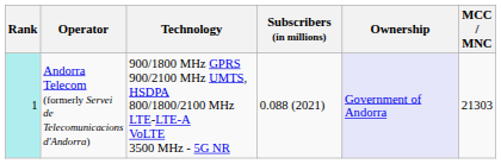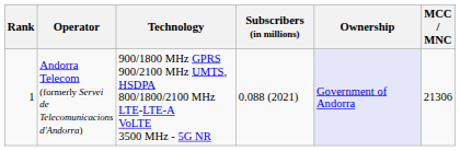row 2 | Rank: paleturquoise background -> no background
row 2 | MCC / MNC: 21303 -> 21306
